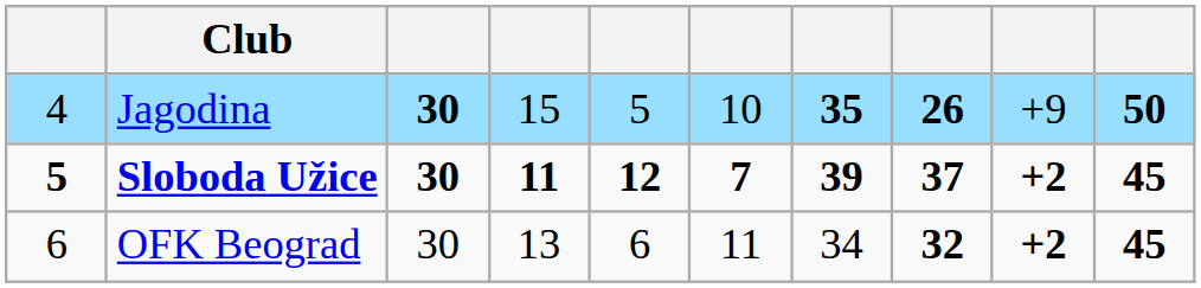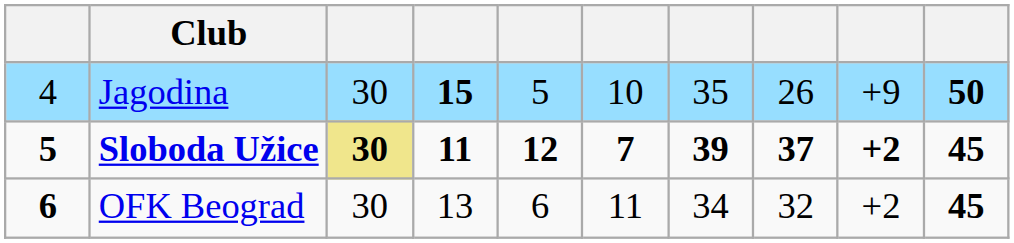Jagodina | column 3: bold -> normal
Jagodina | column 4: normal -> bold
Jagodina | column 7: bold -> normal
Jagodina | column 8: bold -> normal
Sloboda Užice | column 3: no background -> khaki background
OFK Beograd | column 1: normal -> bold
OFK Beograd | column 8: bold -> normal
OFK Beograd | column 9: bold -> normal
